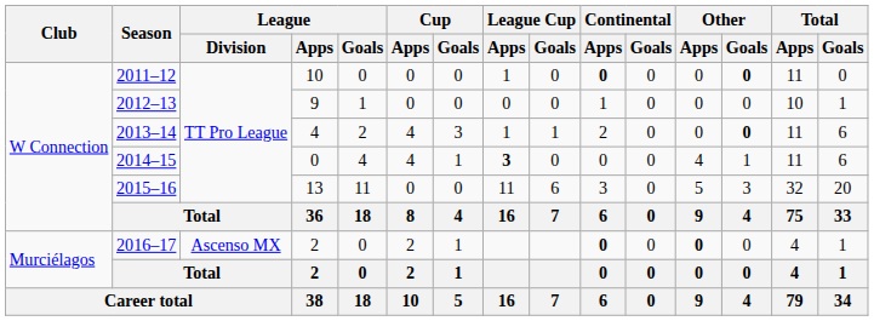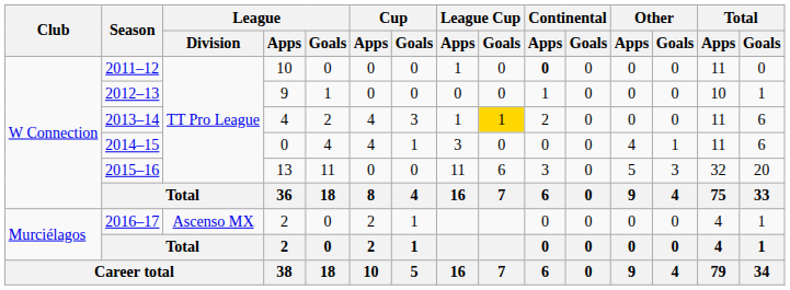2011–12 | Other / Goals: bold -> normal
2013–14 | League Cup / Goals: no background -> gold background
2013–14 | Other / Goals: bold -> normal
2014–15 | League Cup / Apps: bold -> normal
2016–17 | Continental / Apps: bold -> normal
2016–17 | Other / Apps: bold -> normal
